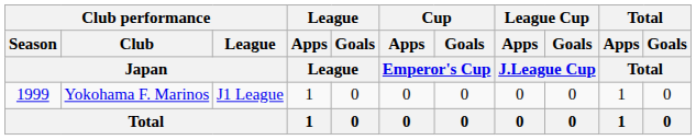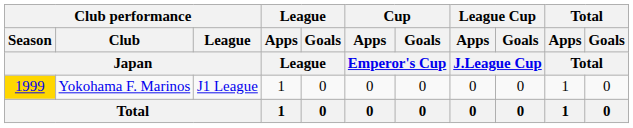Yokohama F. Marinos | Club performance / Season / Japan: no background -> gold background
